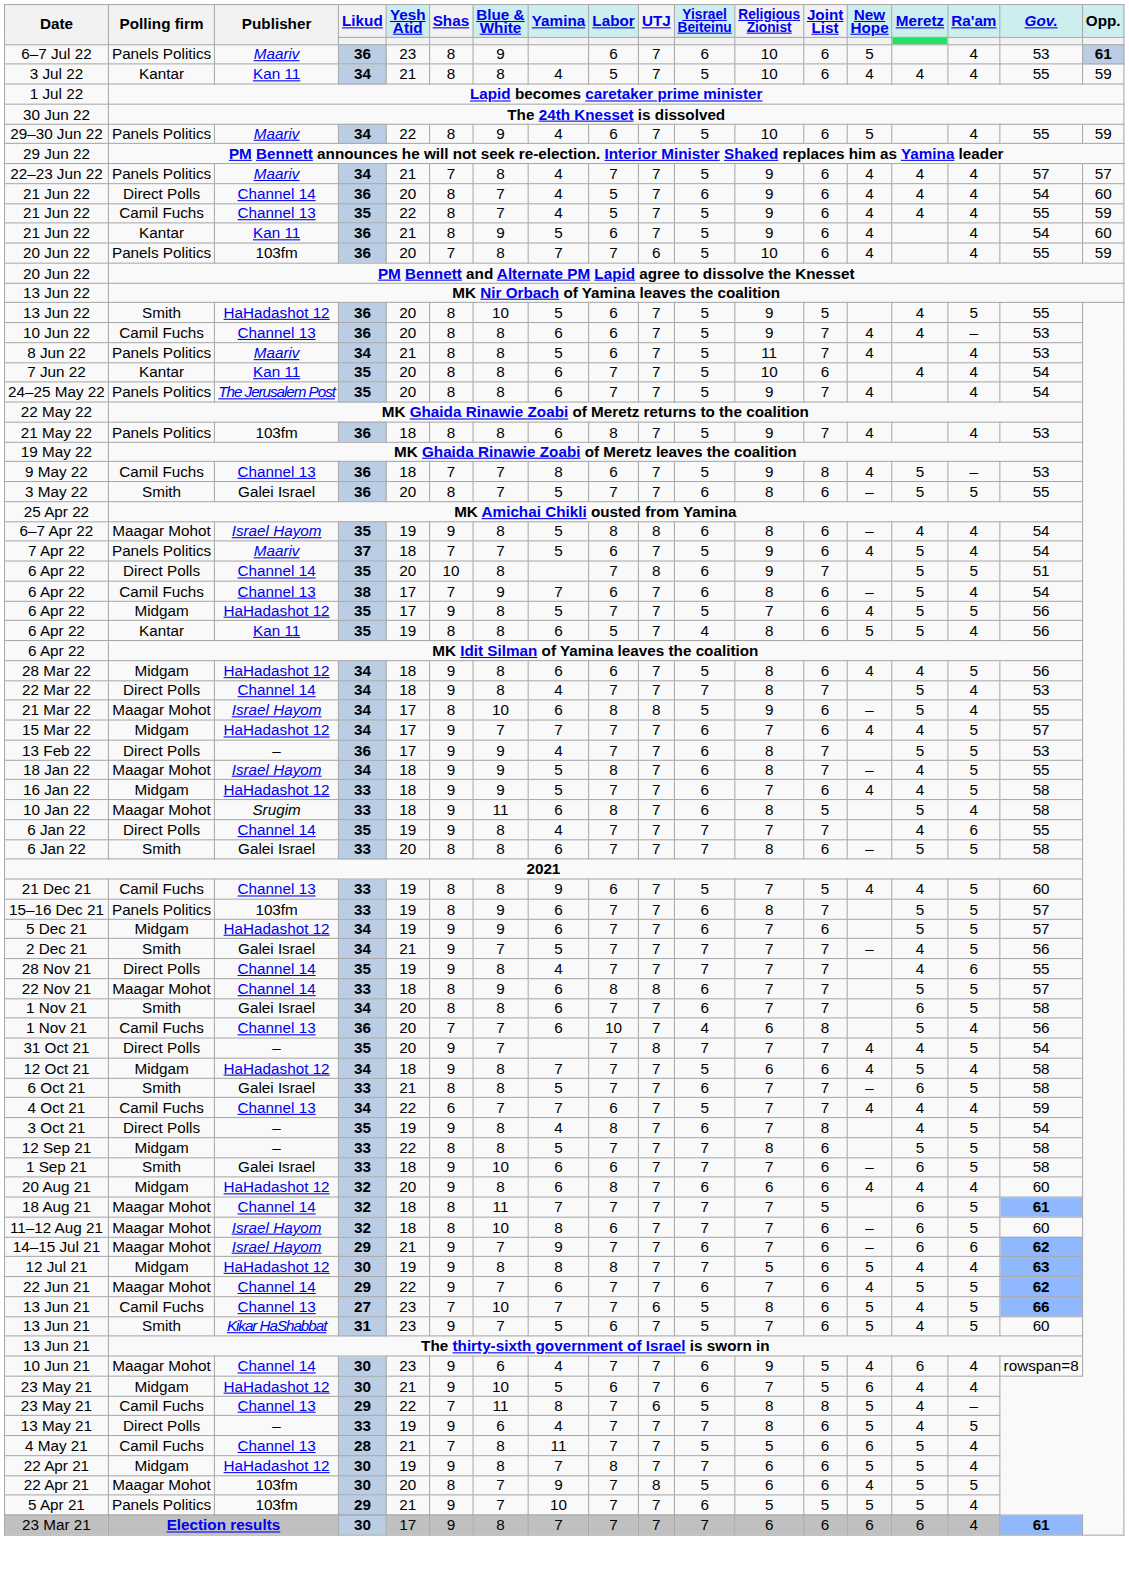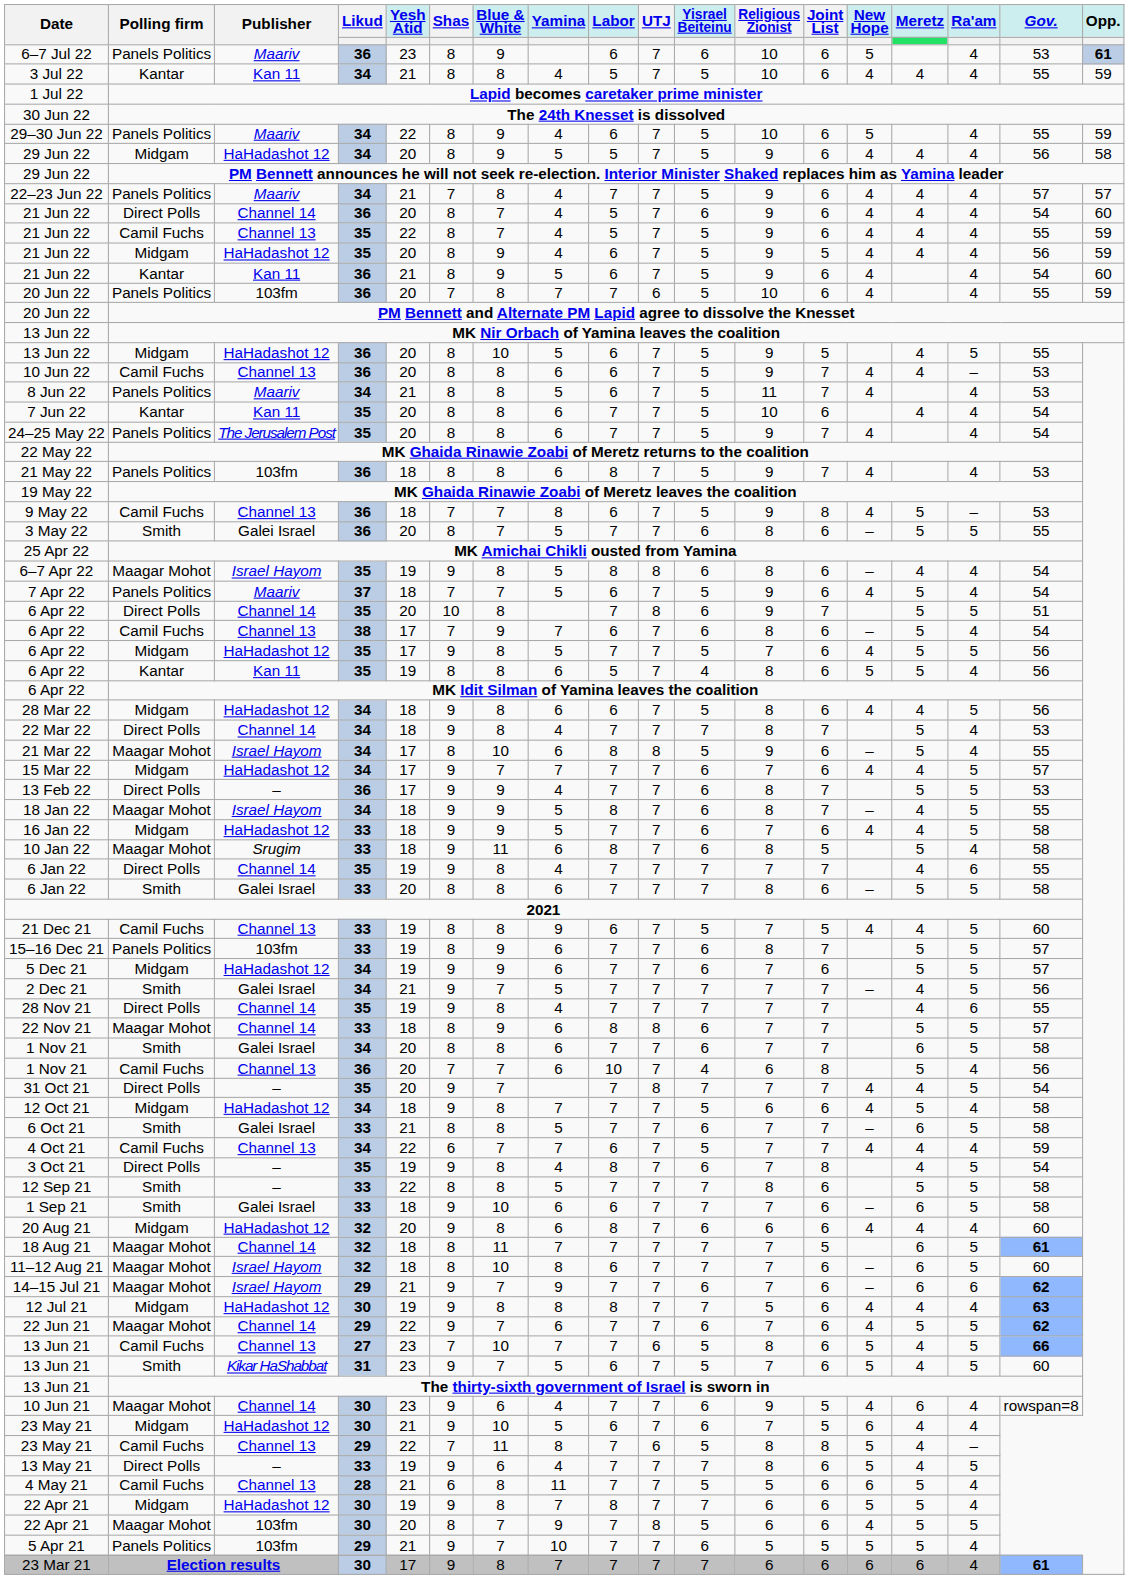+ row: 29 Jun 22 | Midgam | HaHadashot 12 | 34 | 20 | 8 | 9 | 5 | 5 | 7 | 5 | 9 | 6 | 4 | 4 | 4 | 56 | 58
+ row: 21 Jun 22 | Midgam | HaHadashot 12 | 35 | 20 | 8 | 9 | 4 | 6 | 7 | 5 | 9 | 5 | 4 | 4 | 4 | 56 | 59
13 Jun 22 / HaHadashot 12 | Polling firm: Smith -> Midgam
12 Sep 21 | Polling firm: Midgam -> Smith
12 Jul 21 | New Hope: 5 -> 4
4 May 21 | Shas: 7 -> 6
